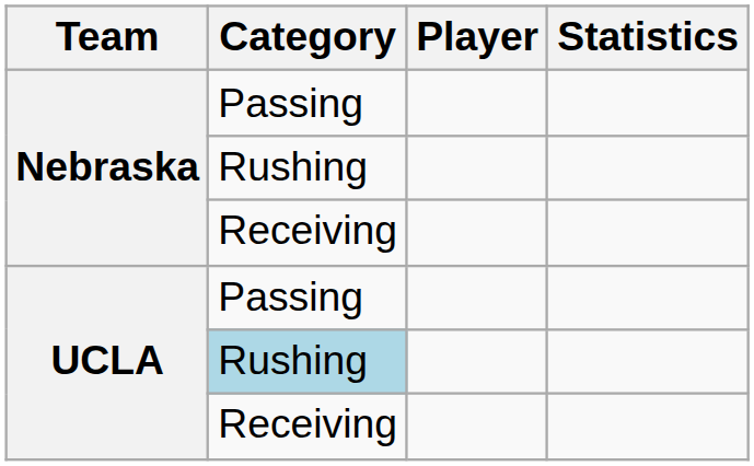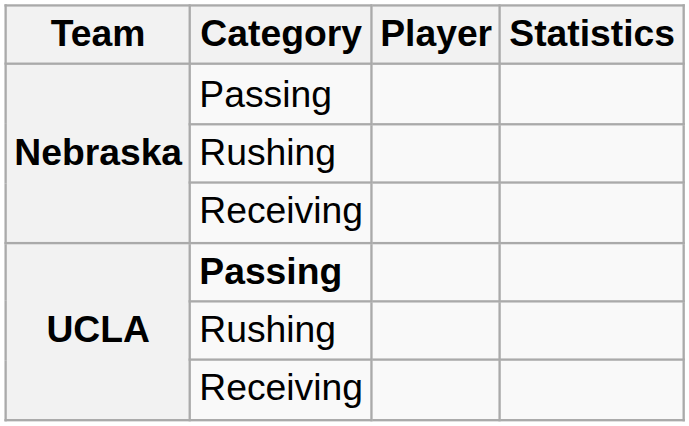UCLA / Passing | Category: normal -> bold
UCLA / Rushing | Category: lightblue background -> no background
